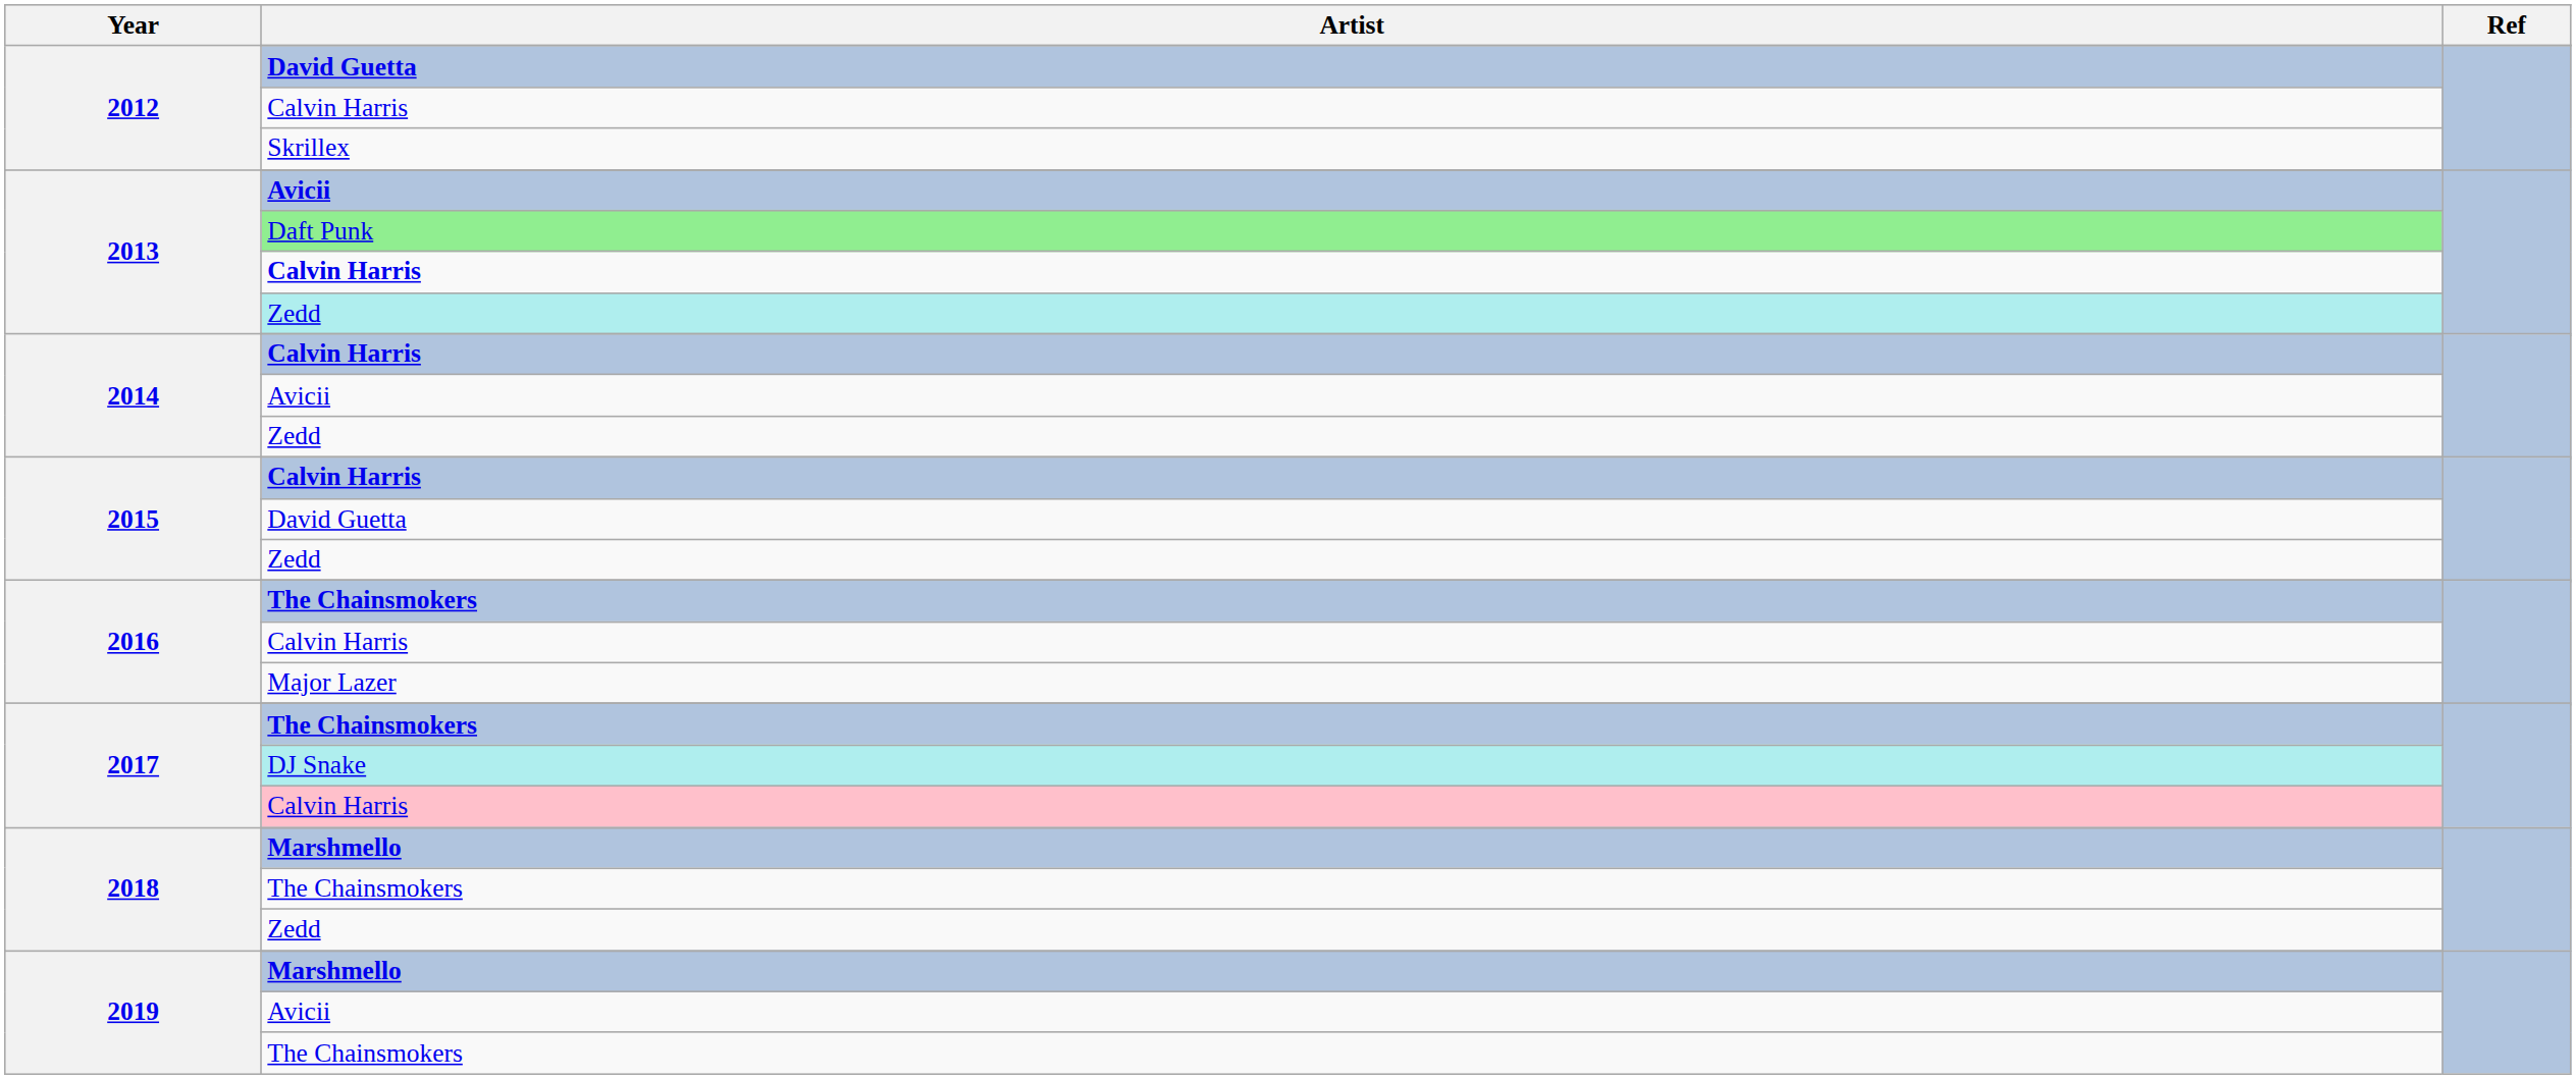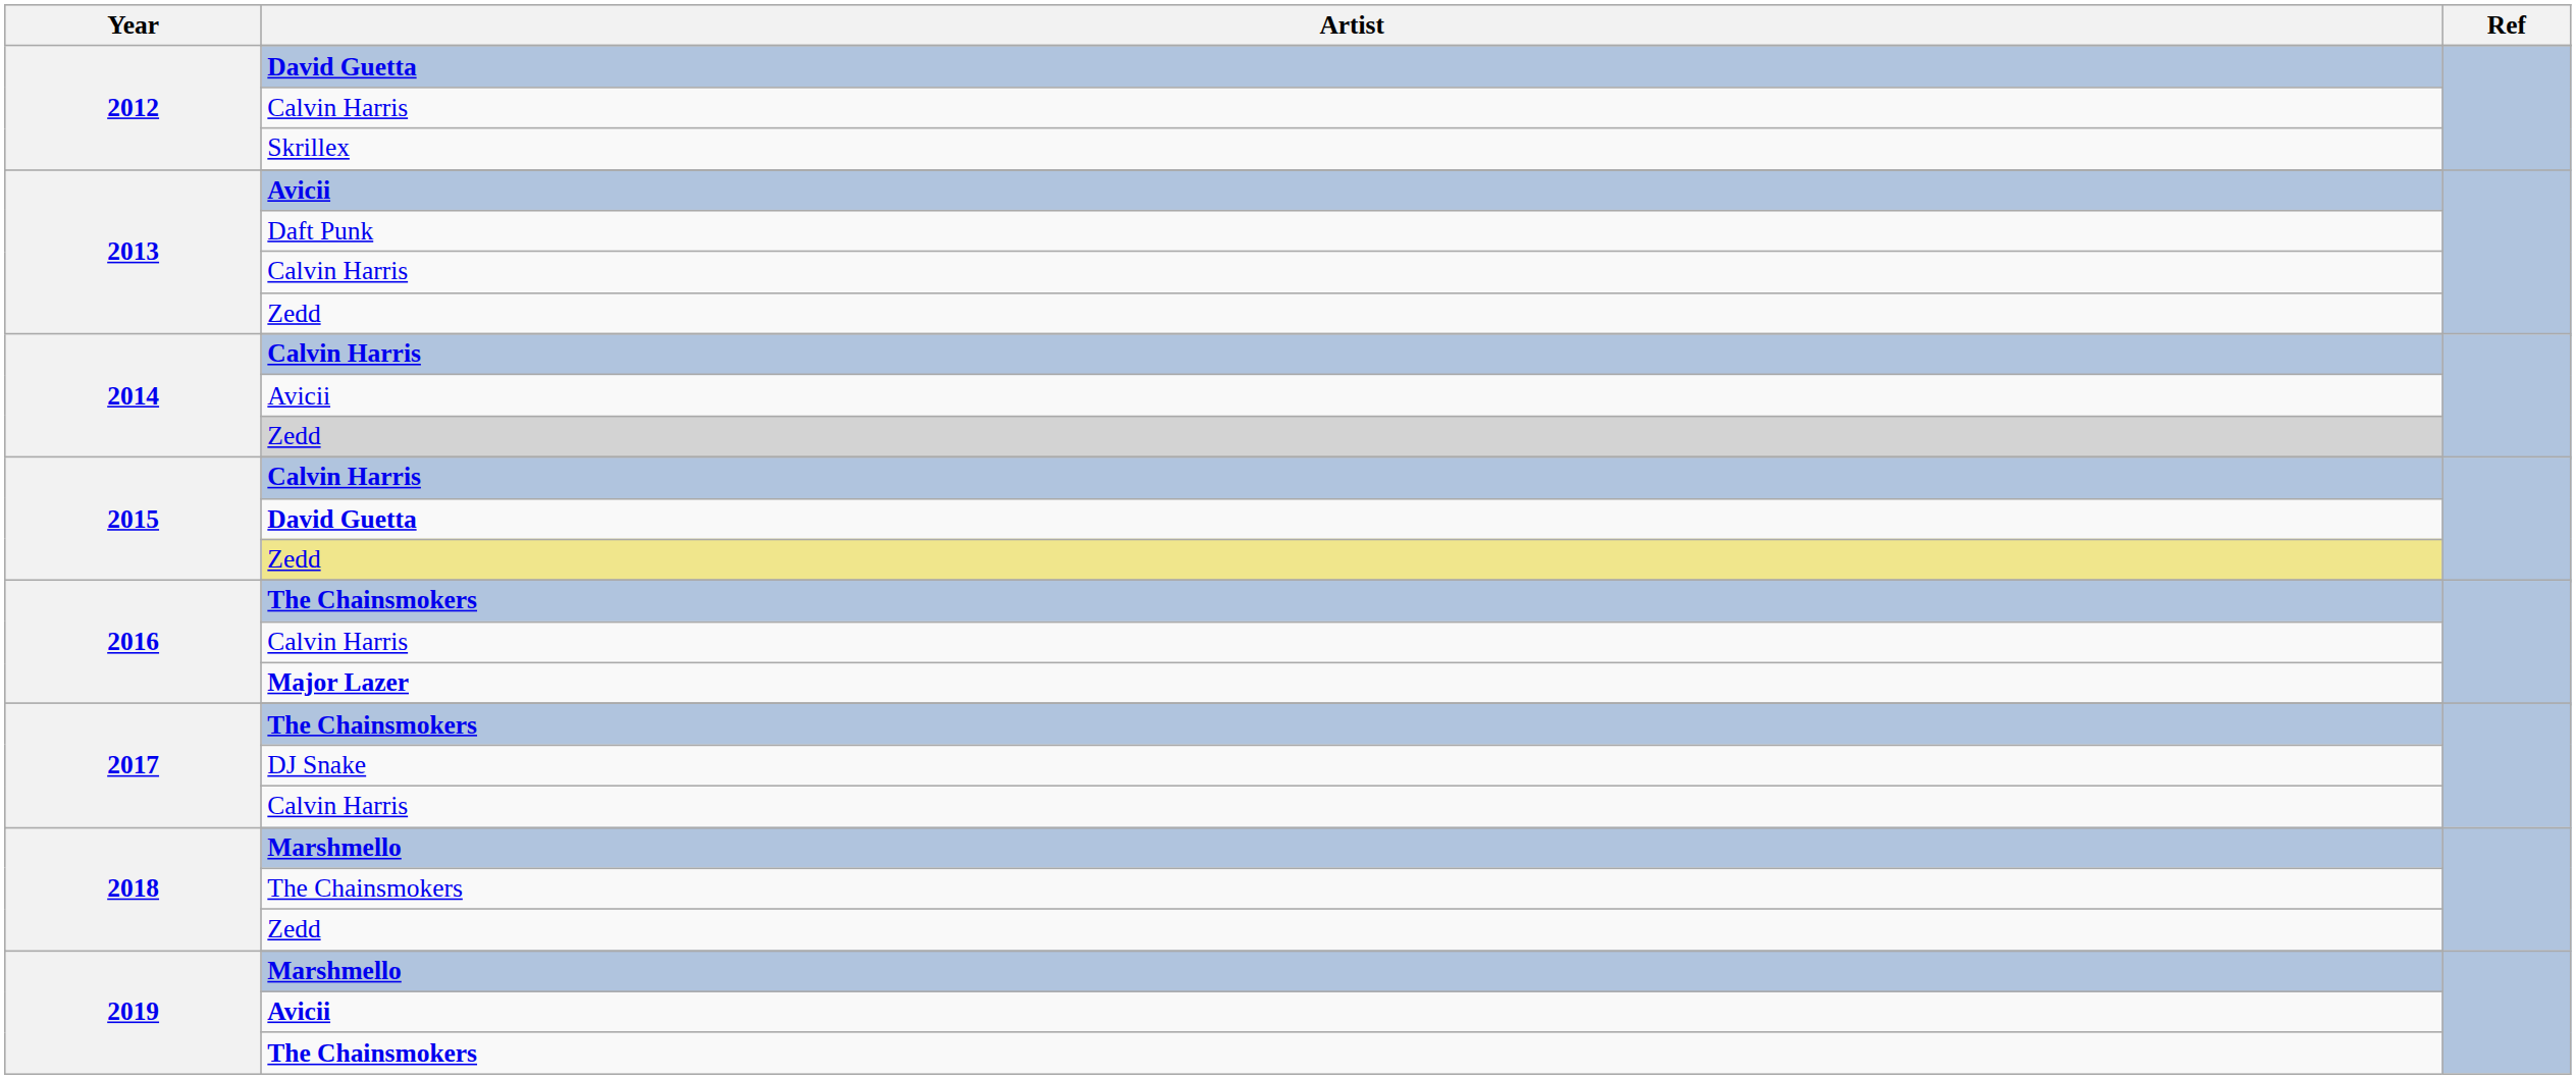Daft Punk | Artist: lightgreen background -> no background
2013 / Calvin Harris | Artist: bold -> normal
2013 / Zedd | Artist: paleturquoise background -> no background
2014 / Zedd | Artist: no background -> lightgrey background
2015 / David Guetta | Artist: normal -> bold
2015 / Zedd | Artist: no background -> khaki background
Major Lazer | Artist: normal -> bold
DJ Snake | Artist: paleturquoise background -> no background
2017 / Calvin Harris | Artist: pink background -> no background
2019 / Avicii | Artist: normal -> bold
2019 / The Chainsmokers | Artist: normal -> bold
